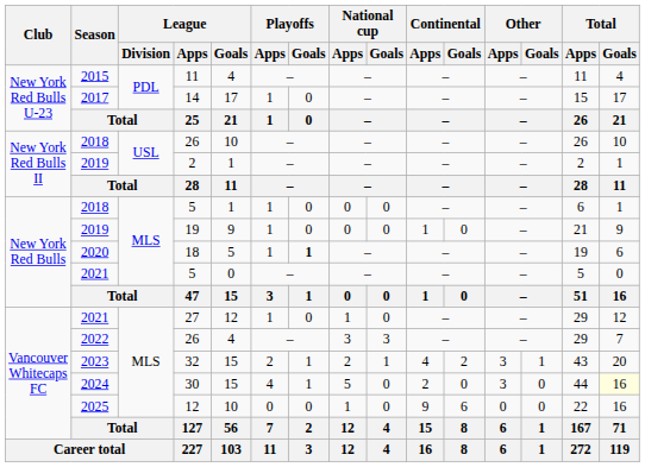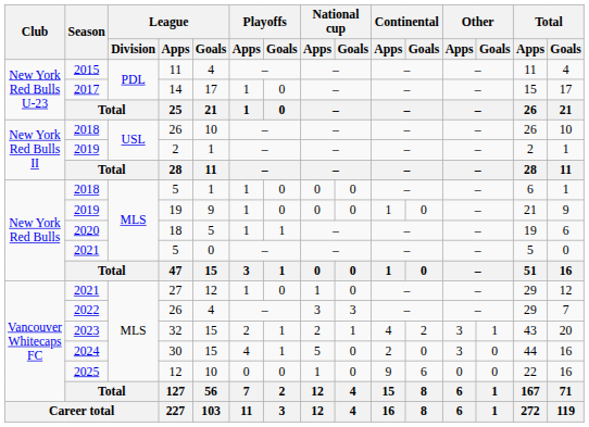18 | Playoffs / Goals: bold -> normal
30 | Total / Goals: lightyellow background -> no background
